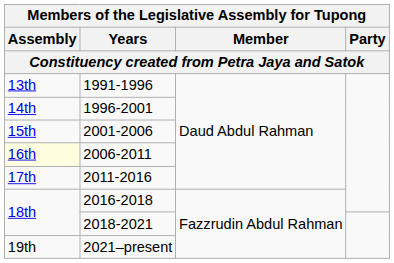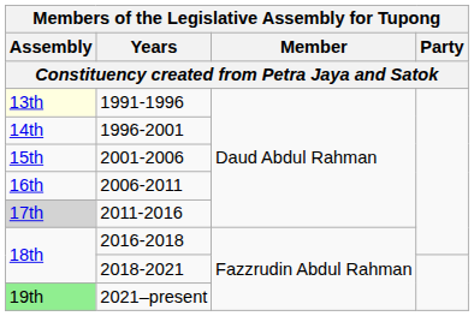1991-1996 | Assembly: no background -> lightyellow background
2006-2011 | Assembly: lightyellow background -> no background
2011-2016 | Assembly: no background -> lightgrey background
2021–present | Assembly: no background -> lightgreen background
